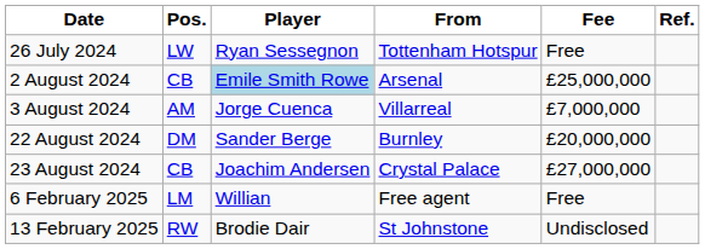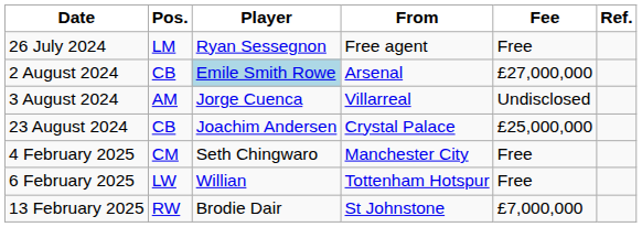26 July 2024 | Pos.: LW -> LM
26 July 2024 | From: Tottenham Hotspur -> Free agent
2 August 2024 | Fee: £25,000,000 -> £27,000,000
3 August 2024 | Fee: £7,000,000 -> Undisclosed
- row: 22 August 2024 | DM | Sander Berge | Burnley | £20,000,000
23 August 2024 | Fee: £27,000,000 -> £25,000,000
+ row: 4 February 2025 | CM | Seth Chingwaro | Manchester City | Free
6 February 2025 | Pos.: LM -> LW
6 February 2025 | From: Free agent -> Tottenham Hotspur
13 February 2025 | Fee: Undisclosed -> £7,000,000
